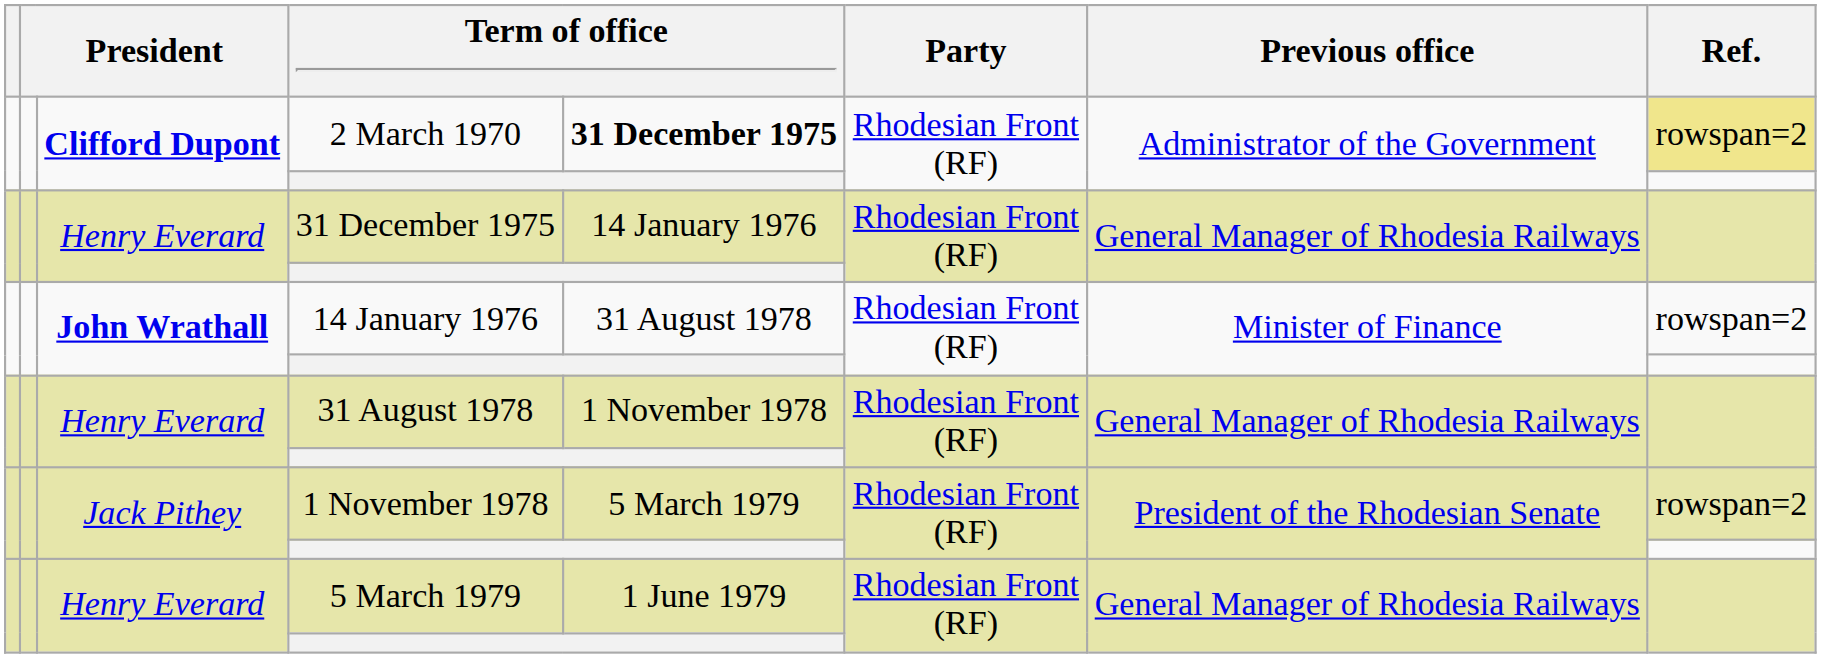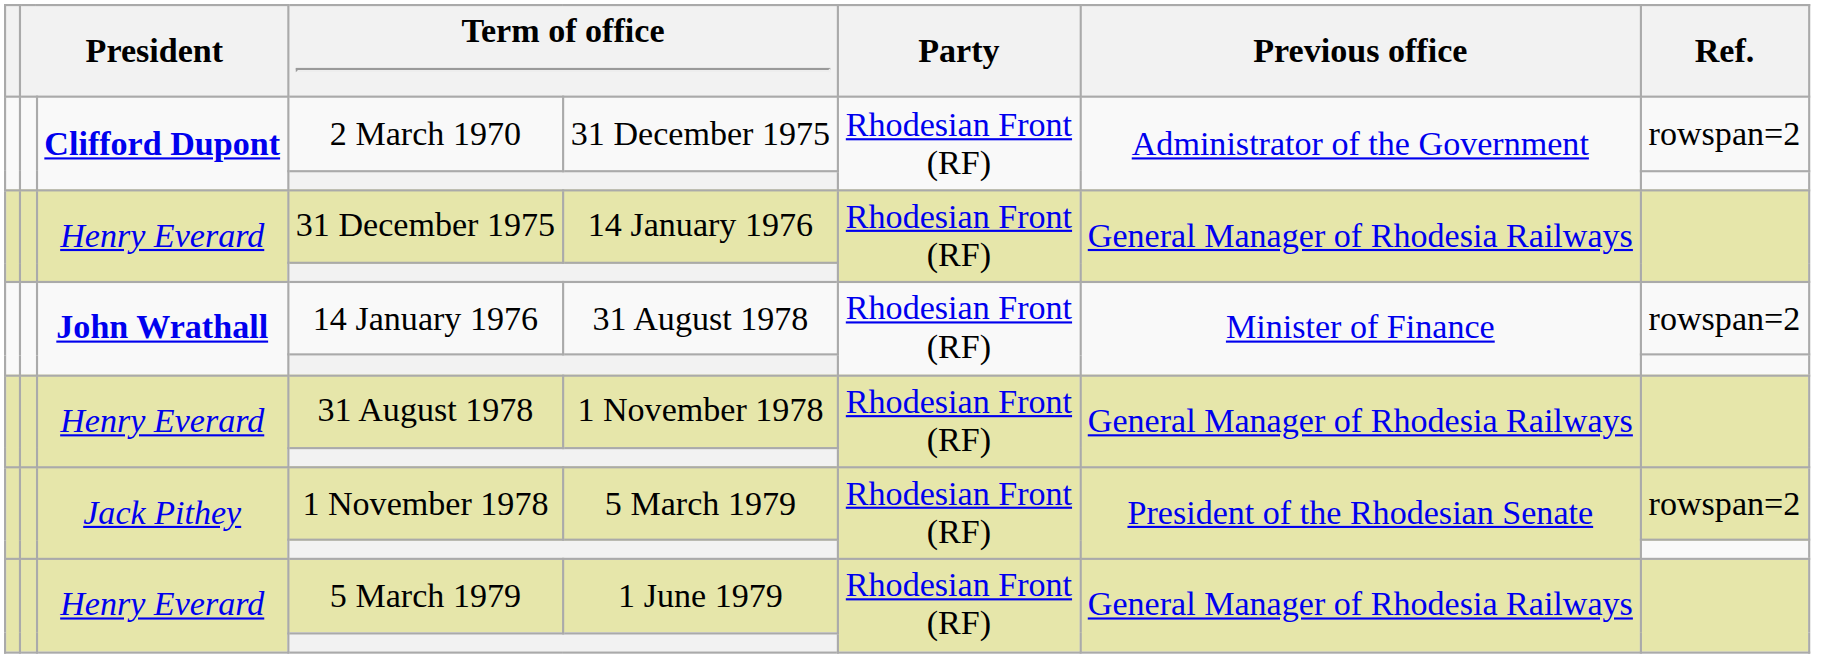2 March 1970 | column 5: bold -> normal
2 March 1970 | Ref.: khaki background -> no background
